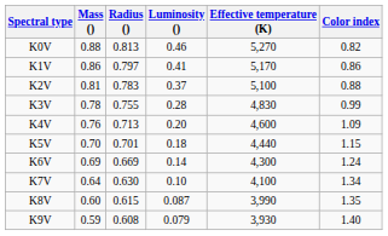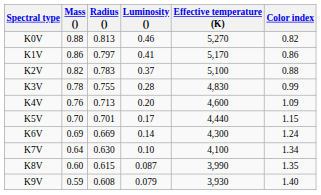K2V | Mass (): 0.81 -> 0.82
K5V | Luminosity (): 0.18 -> 0.17
